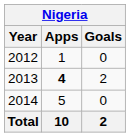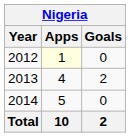2012 | Apps: no background -> lightyellow background
2013 | Apps: bold -> normal
